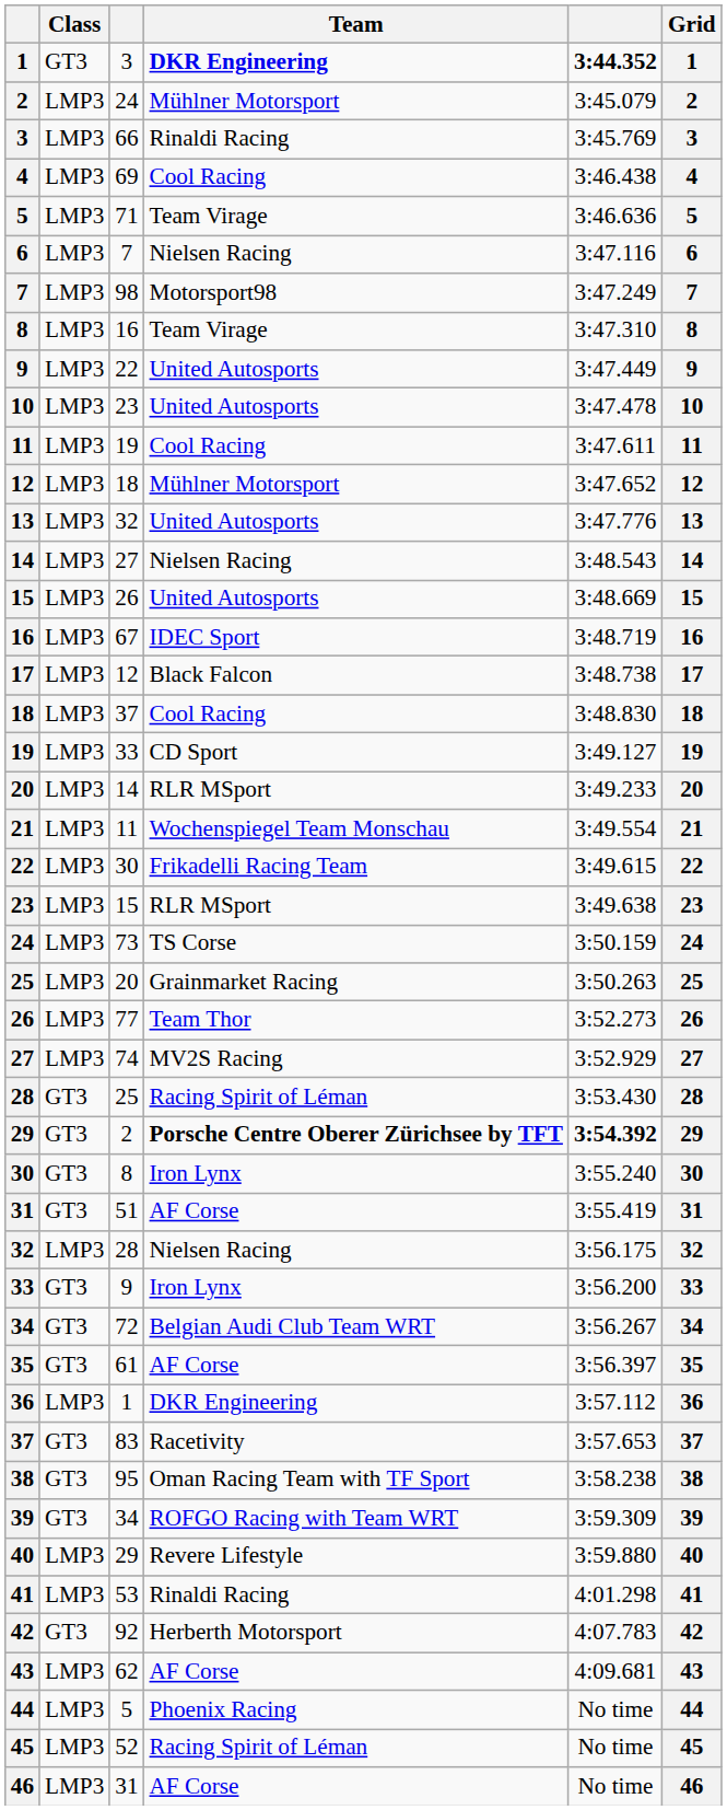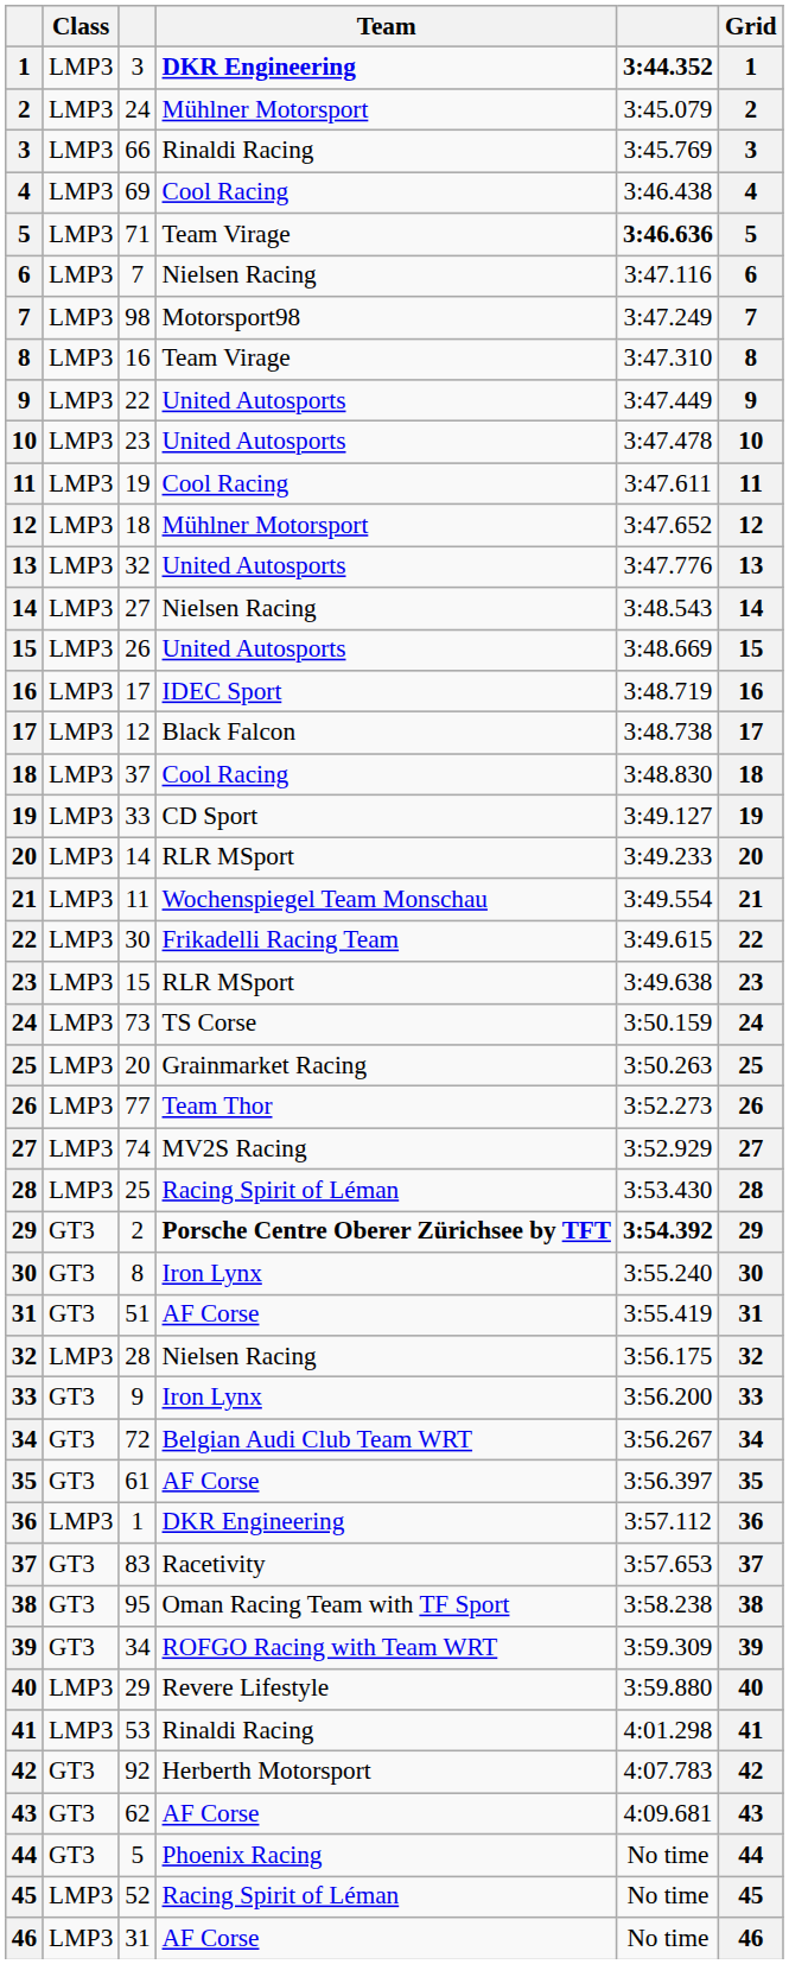row 2 | Class: GT3 -> LMP3
row 6 | column 5: normal -> bold
row 17 | column 3: 67 -> 17
row 29 | Class: GT3 -> LMP3
row 44 | Class: LMP3 -> GT3
row 45 | Class: LMP3 -> GT3
